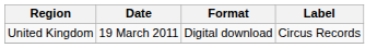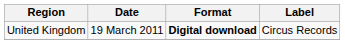United Kingdom | Format: normal -> bold
